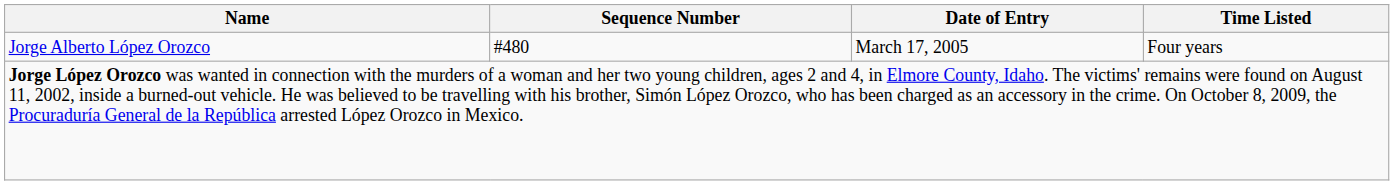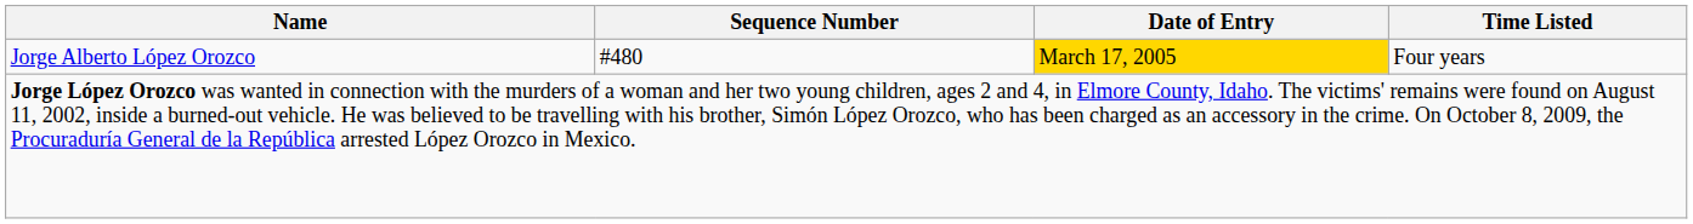Jorge Alberto López Orozco | Date of Entry: no background -> gold background
